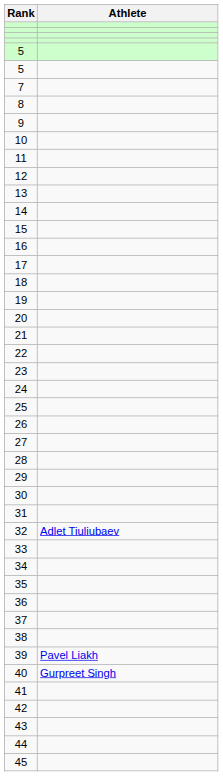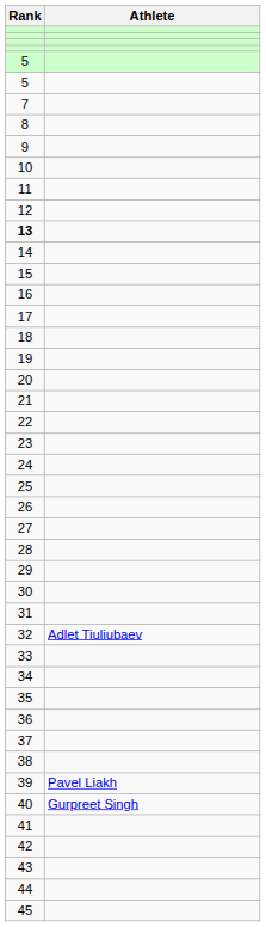row 14 | Rank: normal -> bold
